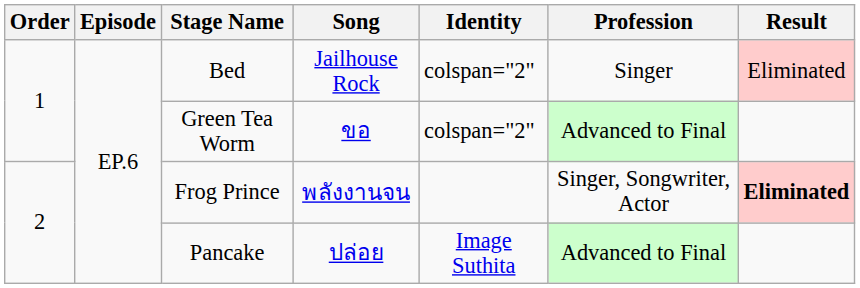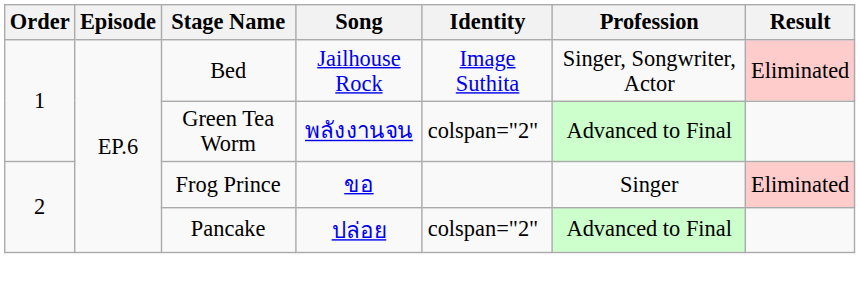Bed | Identity: colspan="2" -> Image Suthita
Bed | Profession: Singer -> Singer, Songwriter, Actor
Green Tea Worm | Song: ขอ -> พลังงานจน
Frog Prince | Song: พลังงานจน -> ขอ
Frog Prince | Profession: Singer, Songwriter, Actor -> Singer
Frog Prince | Result: bold -> normal
Pancake | Identity: Image Suthita -> colspan="2"
